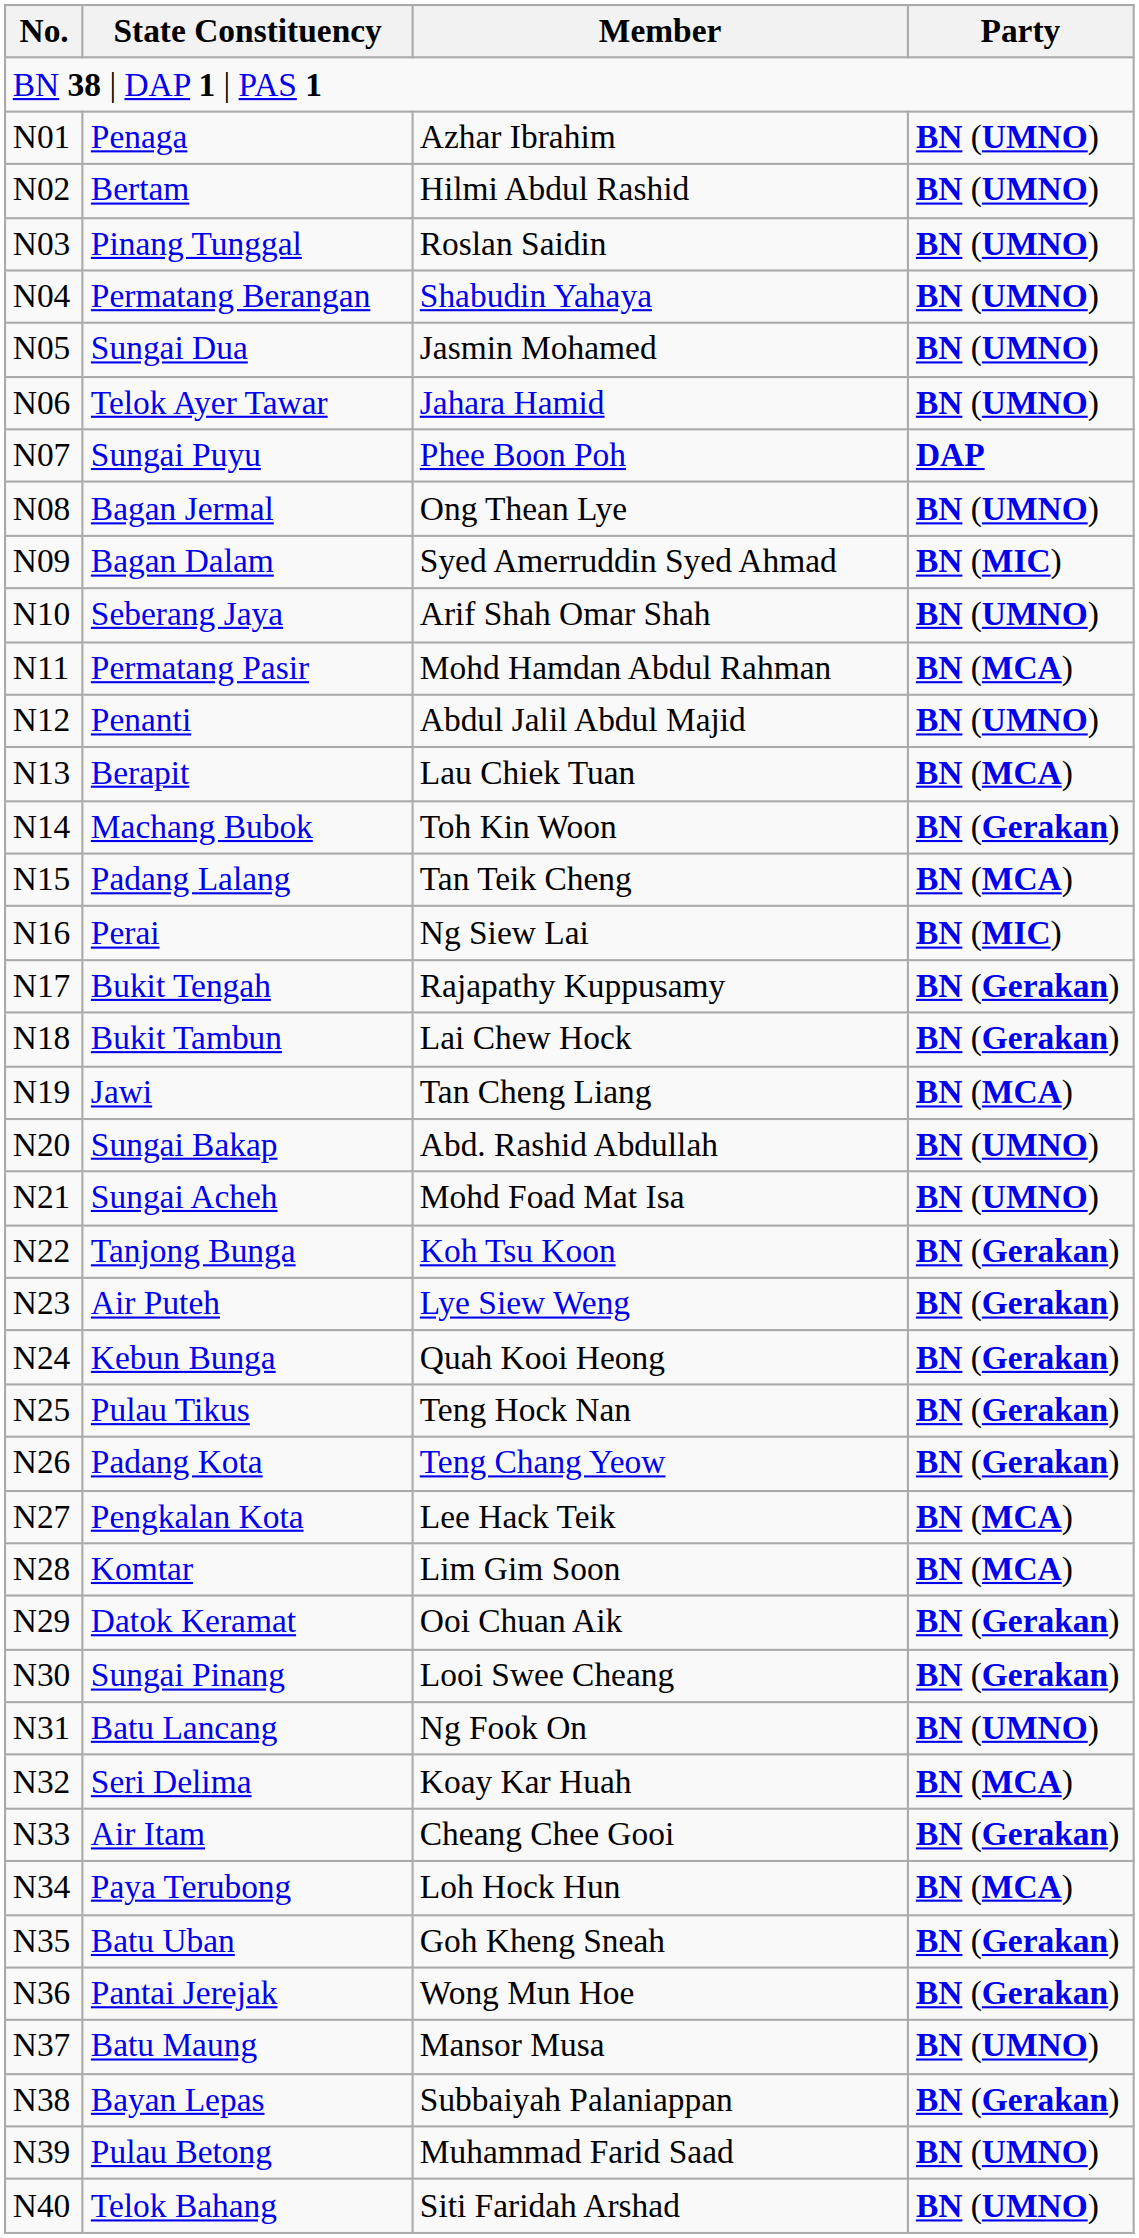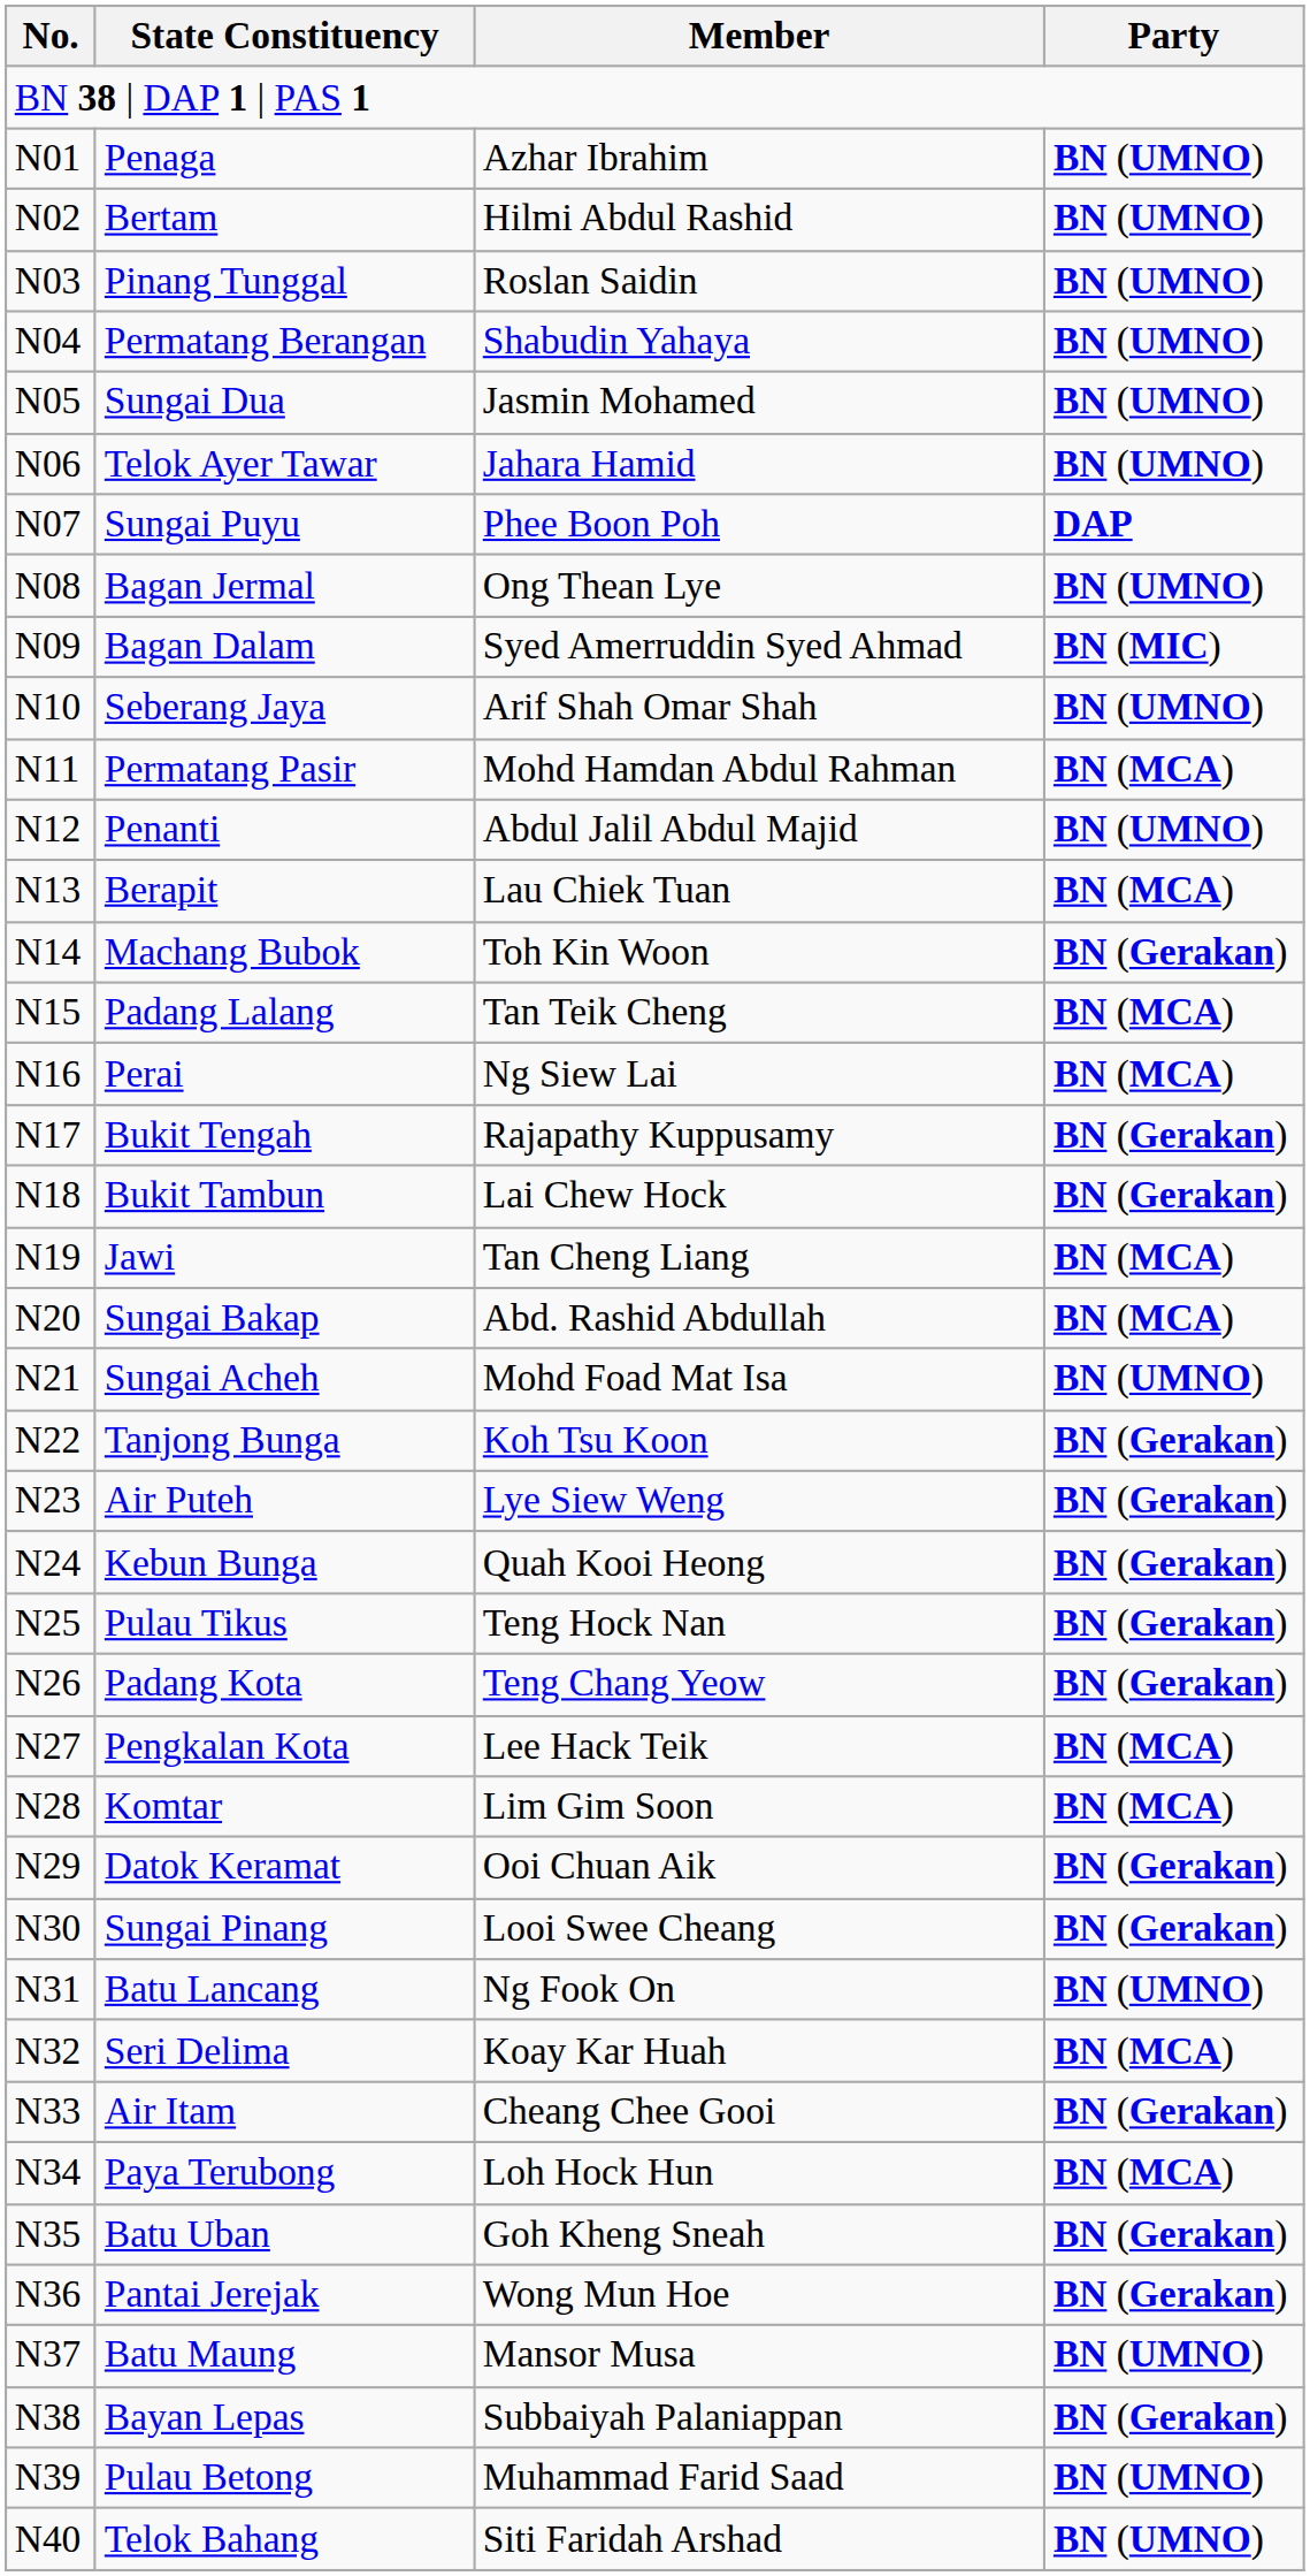Perai | Party: BN (MIC) -> BN (MCA)
Sungai Bakap | Party: BN (UMNO) -> BN (MCA)
